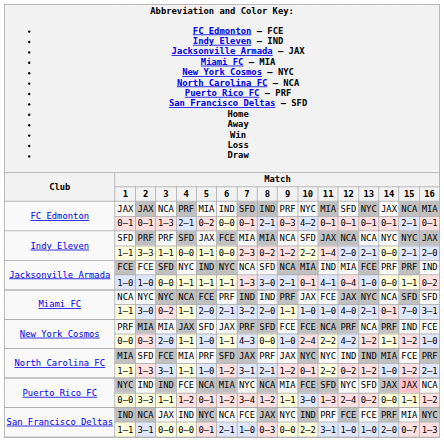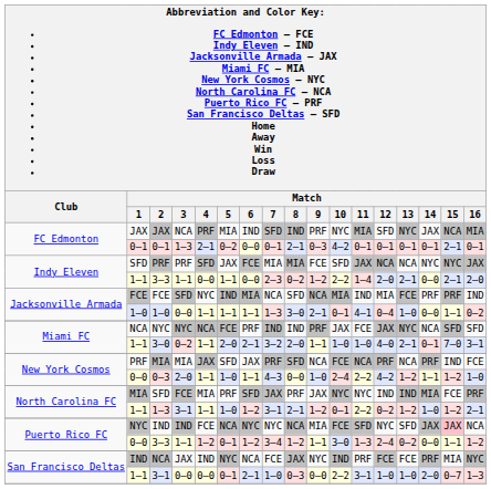row 6 | Match / 9: NCA -> FCE
row 8 | Match / 6: NYC -> MIA
row 12 | Match / 9: FCE -> NCA
row 16 | Match / 6: MIA -> NYC
